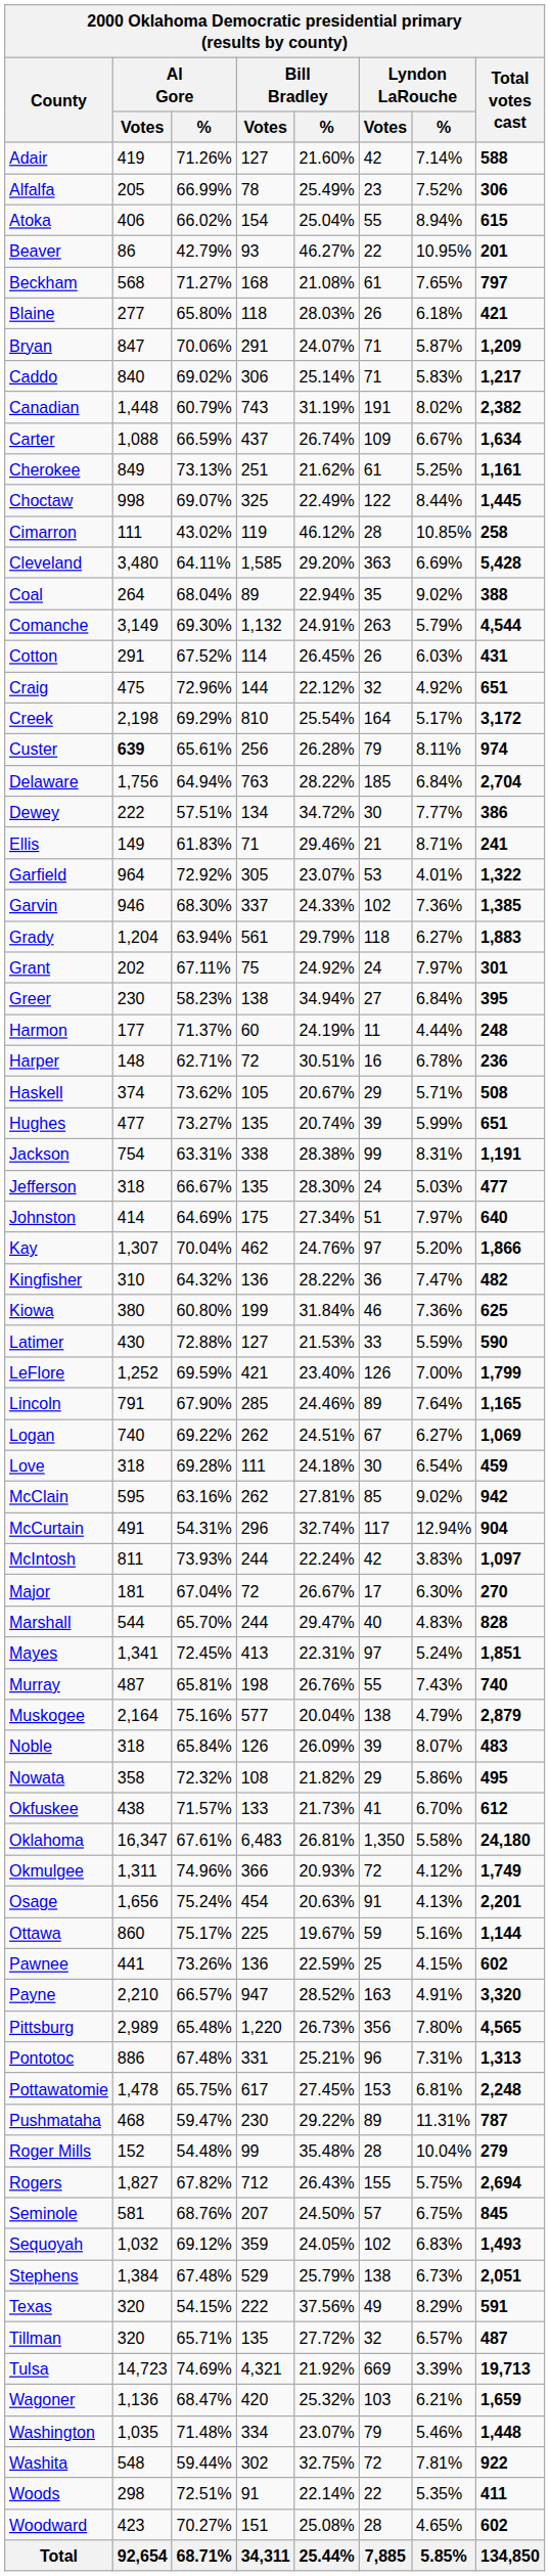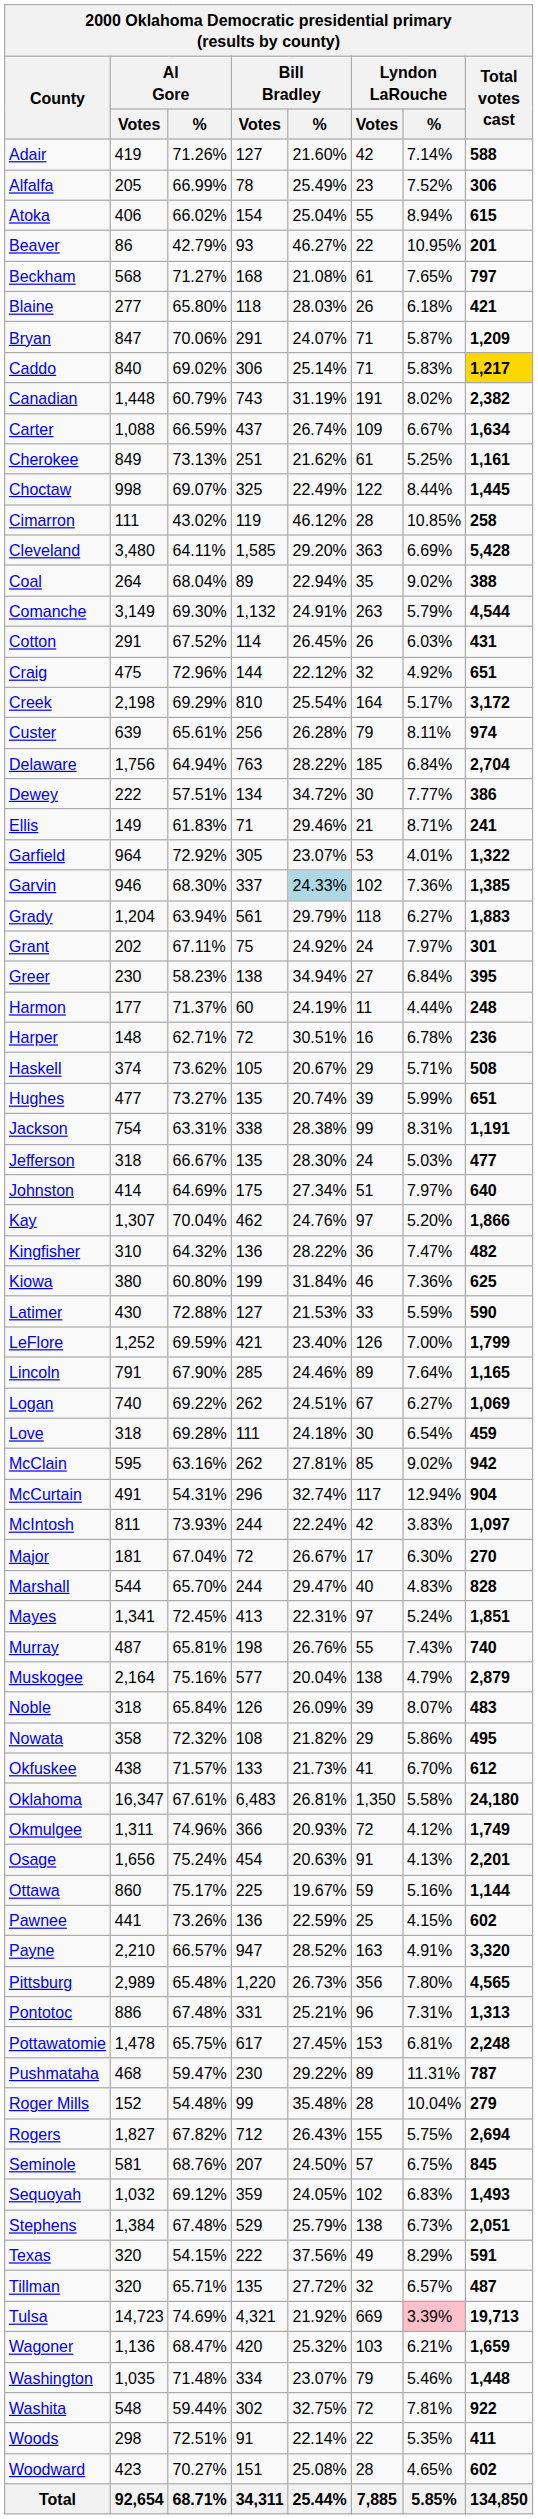Caddo | Total votes cast: no background -> gold background
Custer | Al Gore / Votes: bold -> normal
Garvin | Bill Bradley / %: no background -> lightblue background
Tulsa | Lyndon LaRouche / %: no background -> pink background
